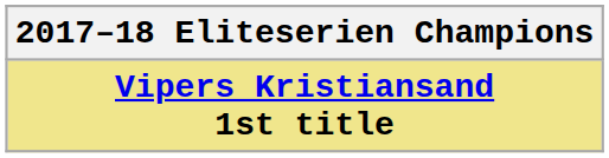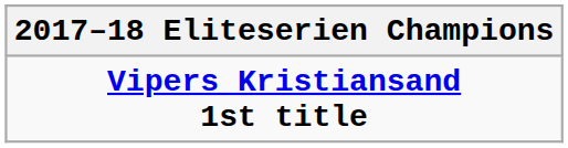row 2 | column 1: khaki background -> no background
